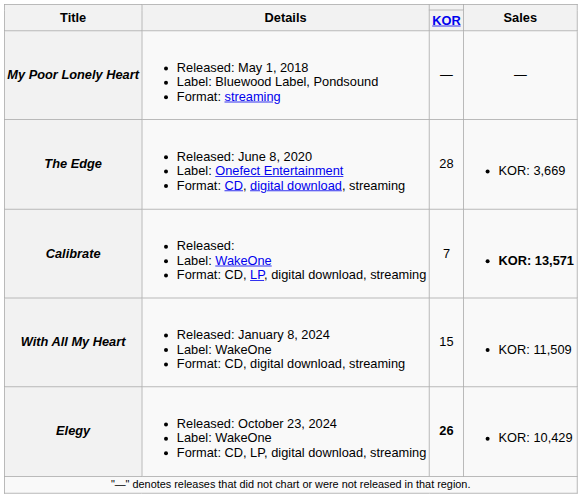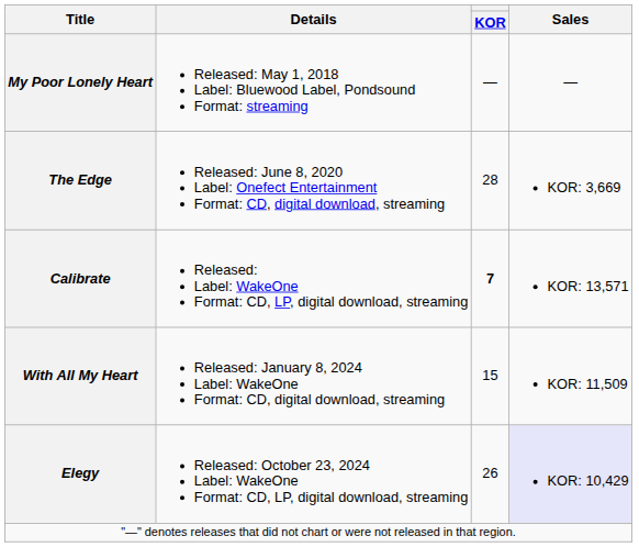Calibrate | KOR: normal -> bold
Calibrate | Sales: bold -> normal
Elegy | KOR: bold -> normal
Elegy | Sales: no background -> lavender background
